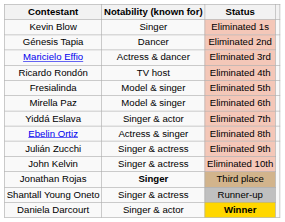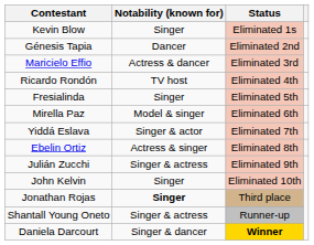Fresialinda | Notability (known for): Model & singer -> Singer
John Kelvin | Notability (known for): Singer & actress -> Singer
Daniela Darcourt | Notability (known for): Singer & actor -> Singer & dancer
